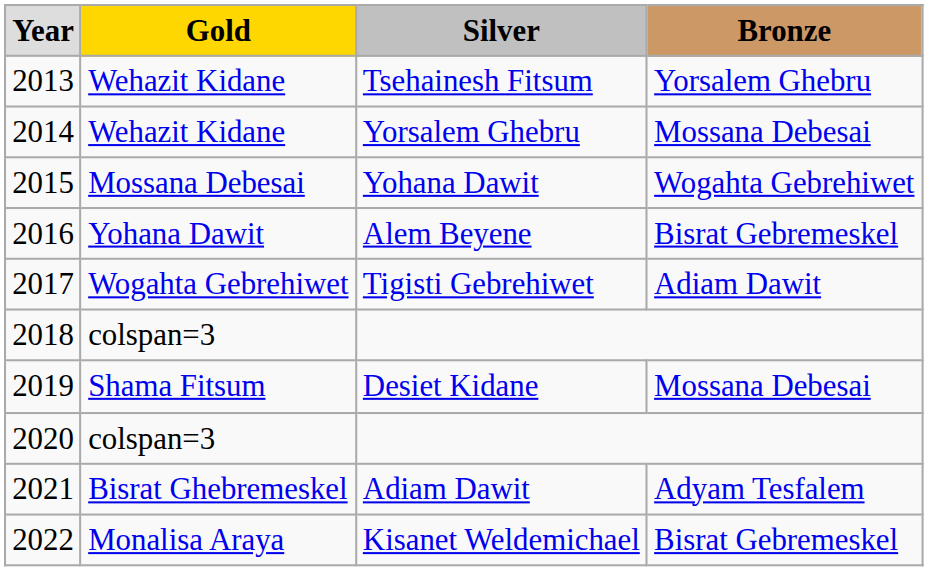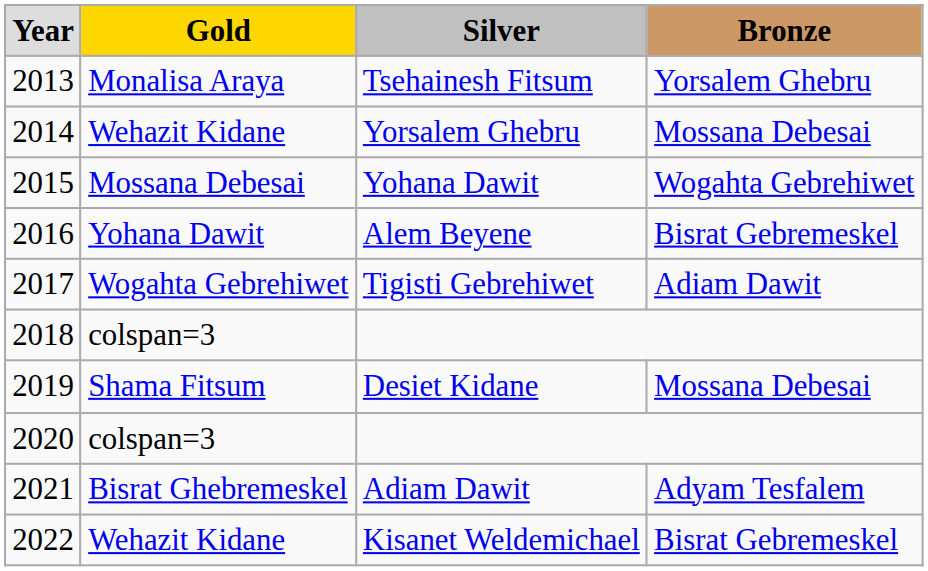Tsehainesh Fitsum | Gold: Wehazit Kidane -> Monalisa Araya
Kisanet Weldemichael | Gold: Monalisa Araya -> Wehazit Kidane
